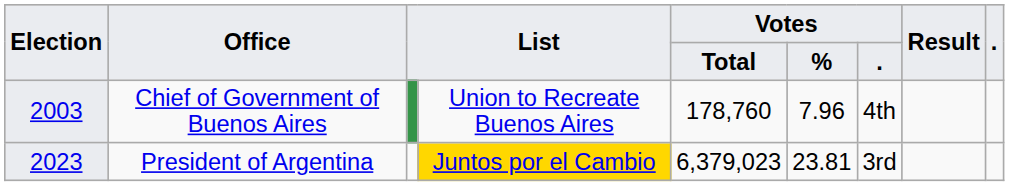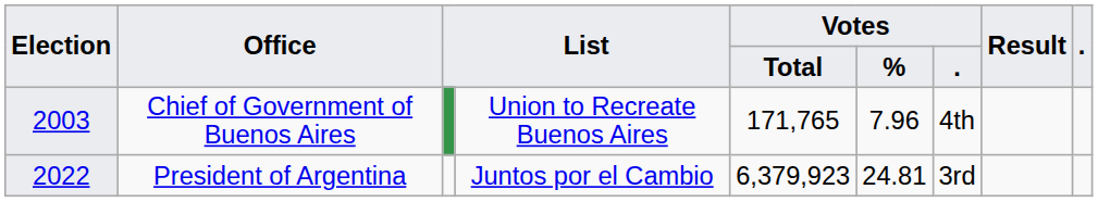Chief of Government of Buenos Aires | Votes / Total: 178,760 -> 171,765
President of Argentina | Election: 2023 -> 2022
President of Argentina | column 4: gold background -> no background
President of Argentina | Votes / Total: 6,379,023 -> 6,379,923
President of Argentina | Votes / %: 23.81 -> 24.81
